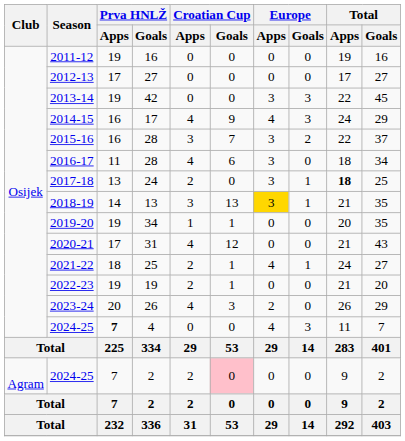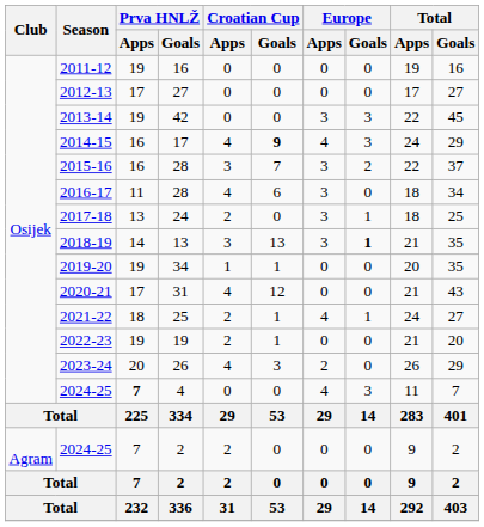2014-15 | Croatian Cup / Goals: normal -> bold
2017-18 | Total / Apps: bold -> normal
2018-19 | Europe / Apps: gold background -> no background
2018-19 | Europe / Goals: normal -> bold
2024-25 / 2 | Croatian Cup / Goals: pink background -> no background
